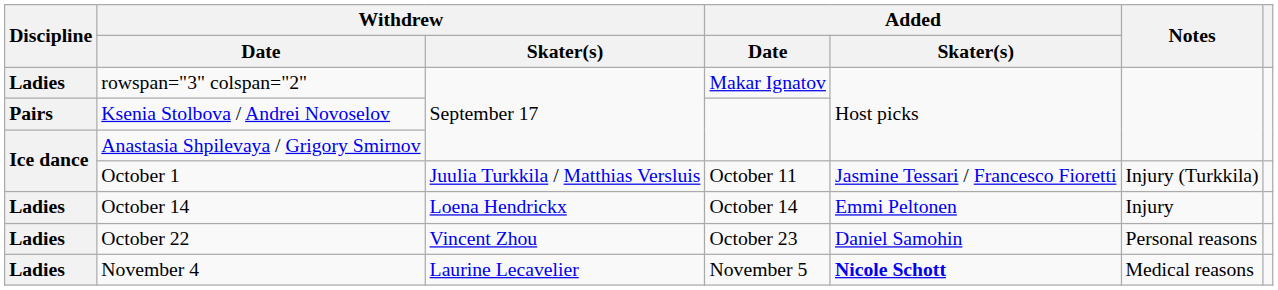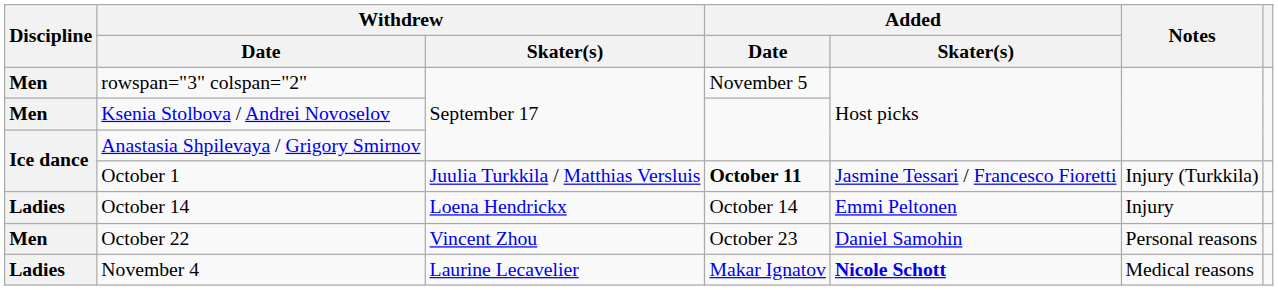rowspan="3" colspan="2" | Discipline: Ladies -> Men
rowspan="3" colspan="2" | Added / Date: Makar Ignatov -> November 5
Ksenia Stolbova / Andrei Novoselov | Discipline: Pairs -> Men
October 1 | Added / Date: normal -> bold
October 22 | Discipline: Ladies -> Men
November 4 | Added / Date: November 5 -> Makar Ignatov
